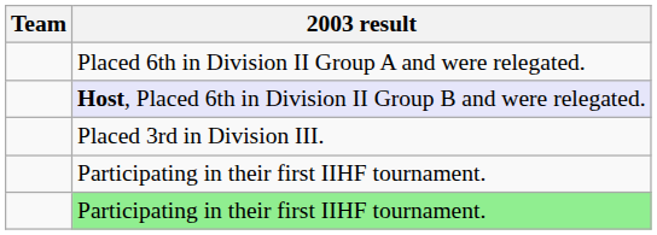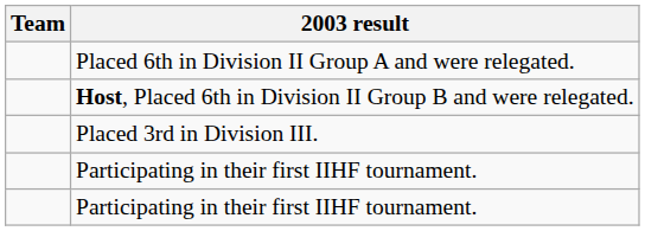row 3 | 2003 result: lavender background -> no background
row 6 | 2003 result: lightgreen background -> no background
